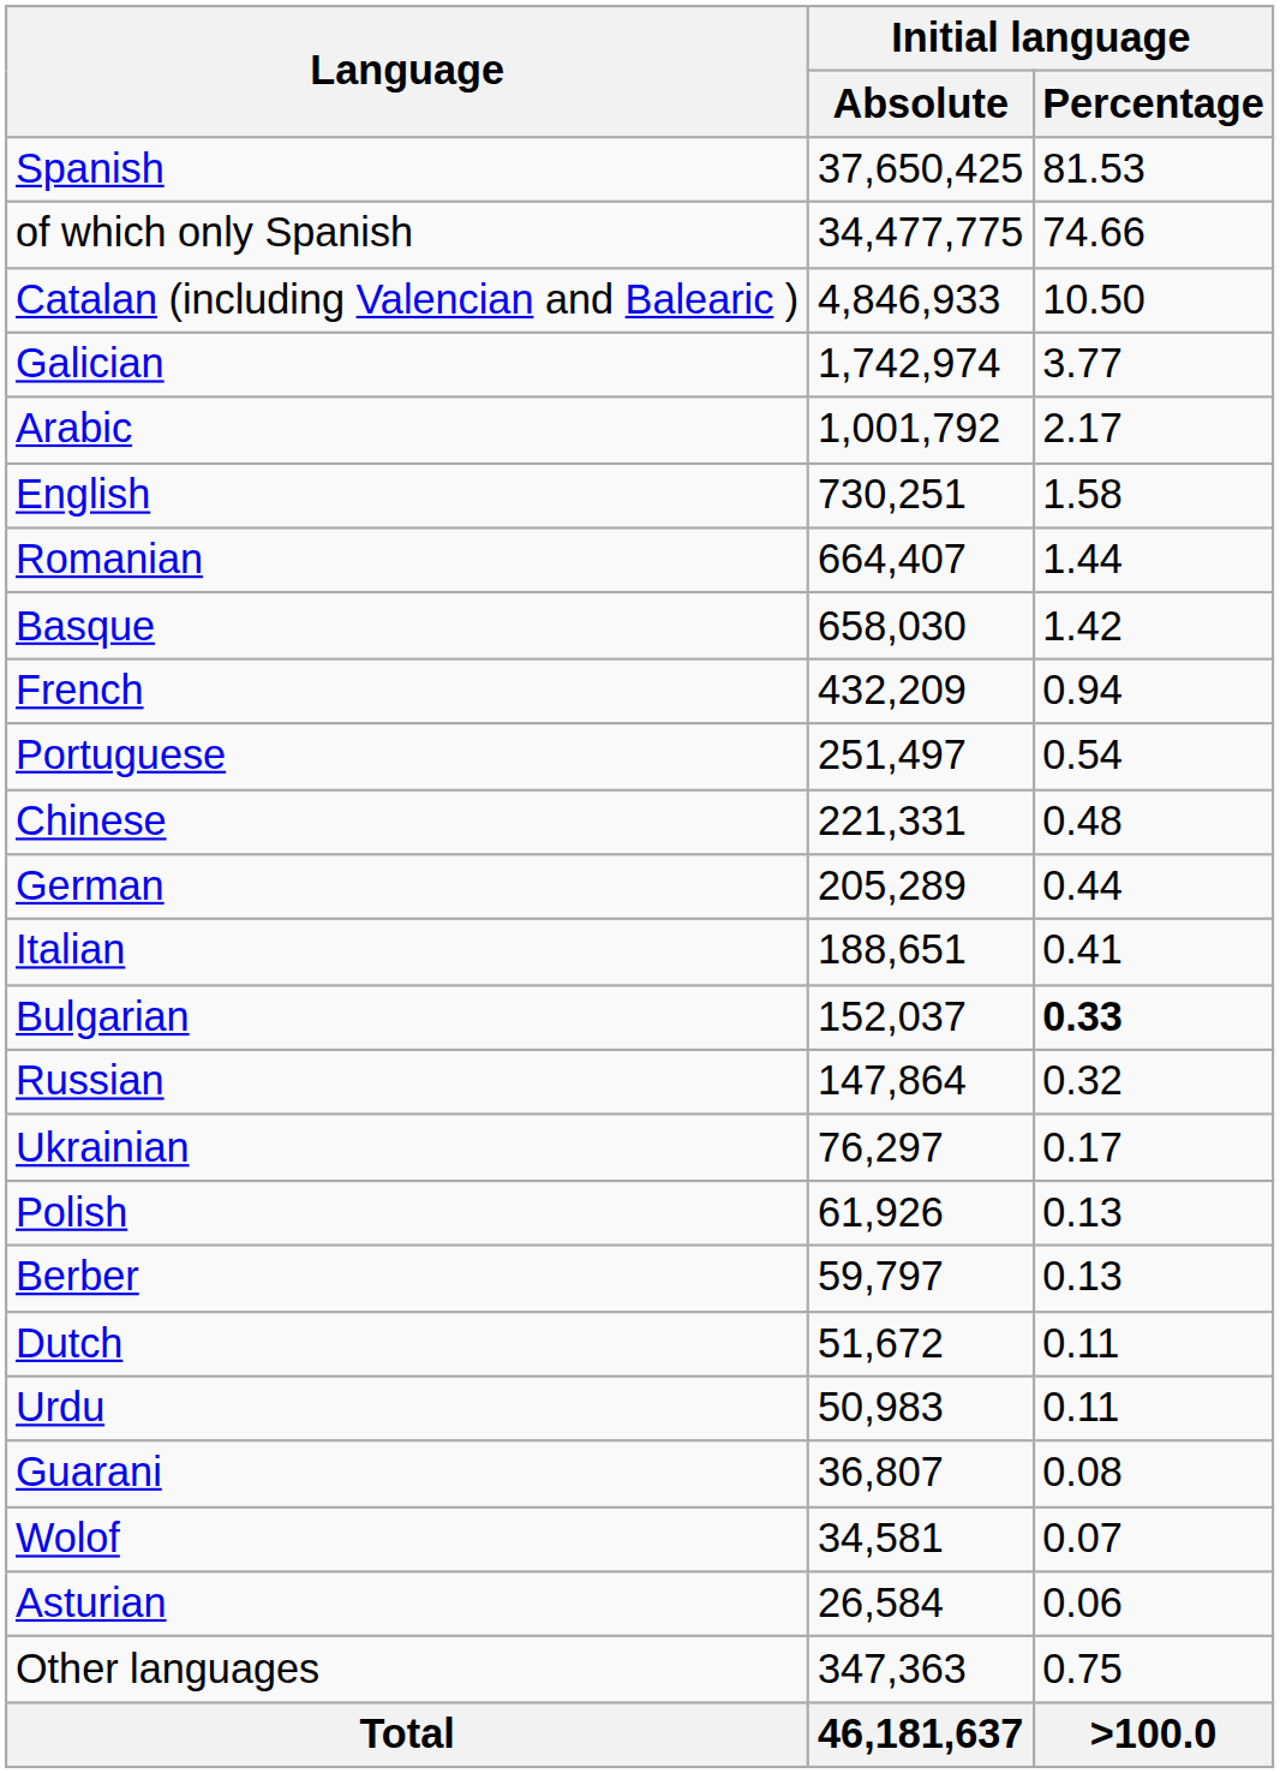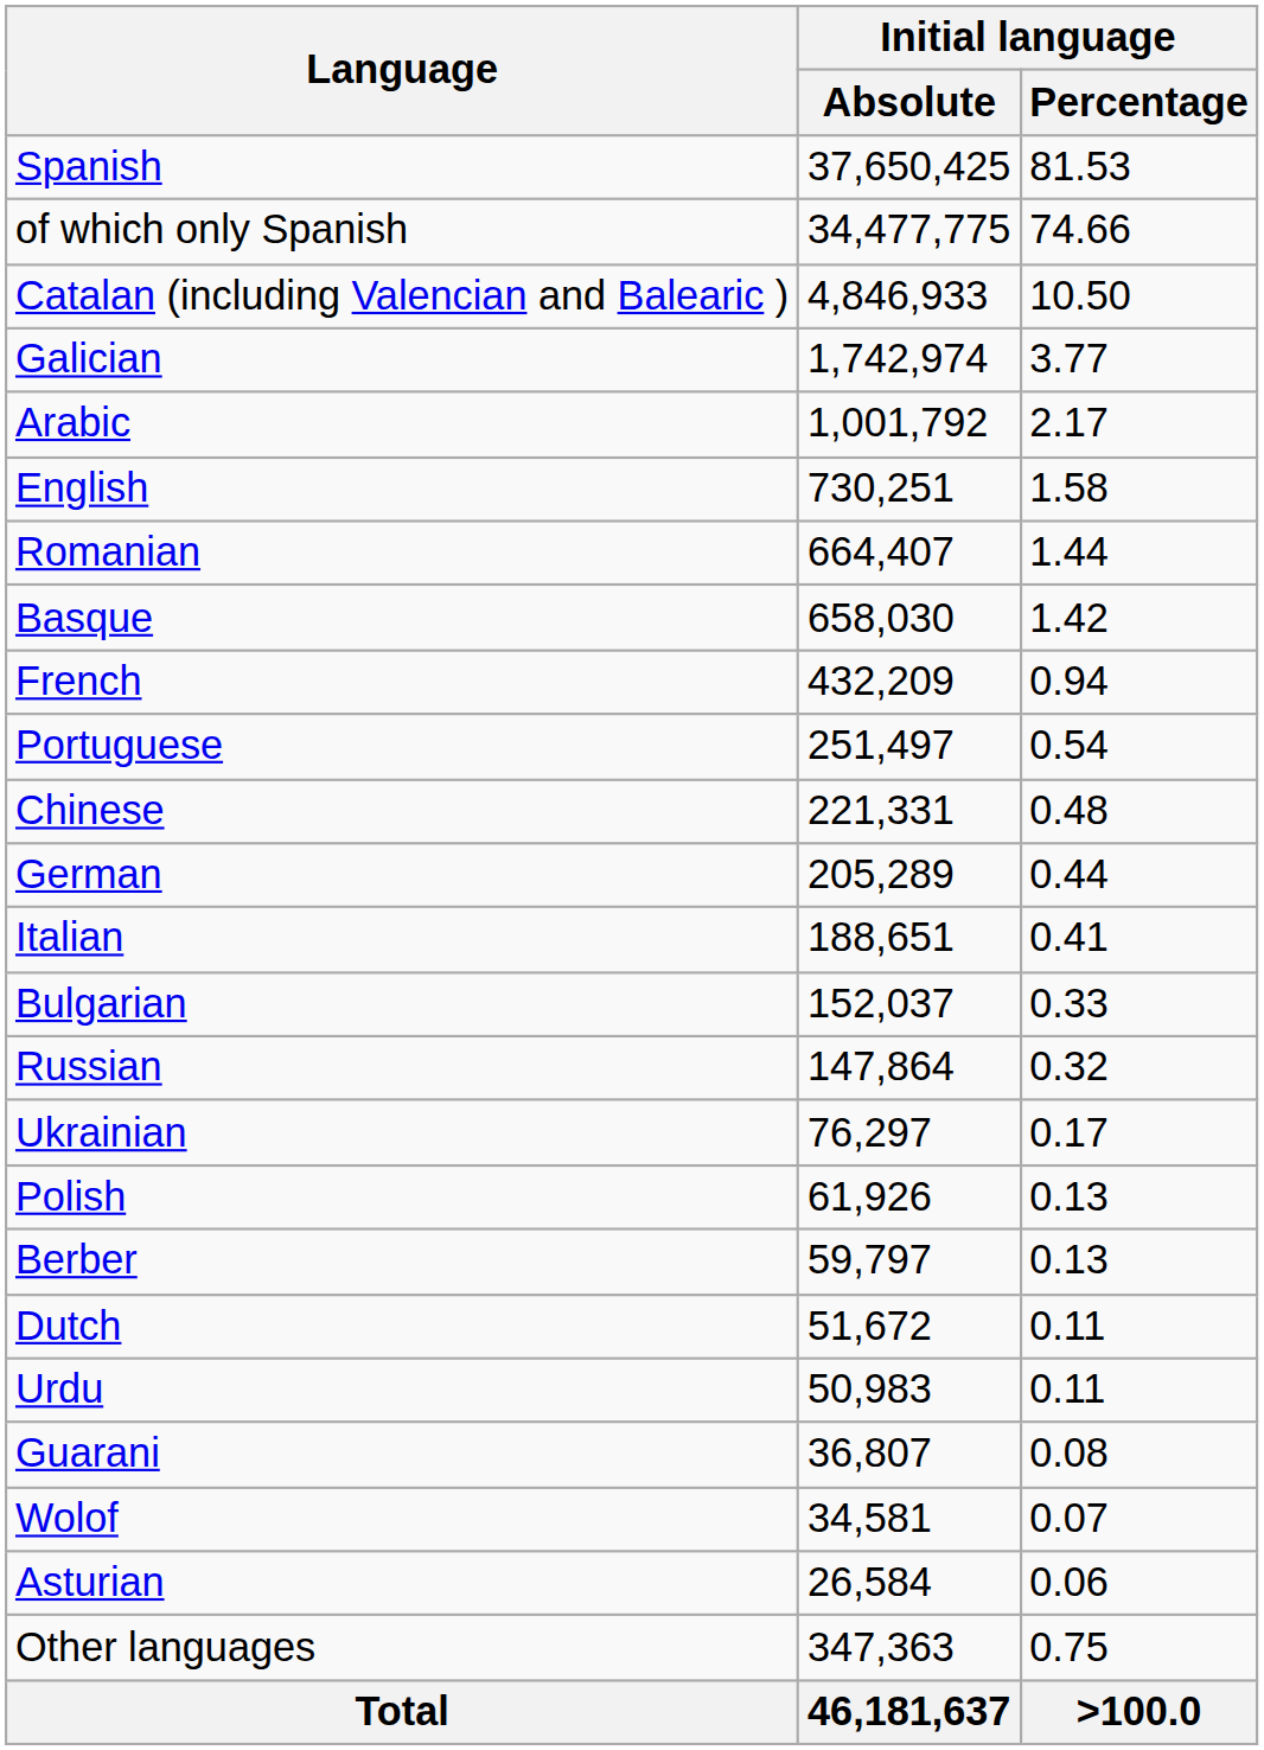Bulgarian | Initial language / Percentage: bold -> normal
